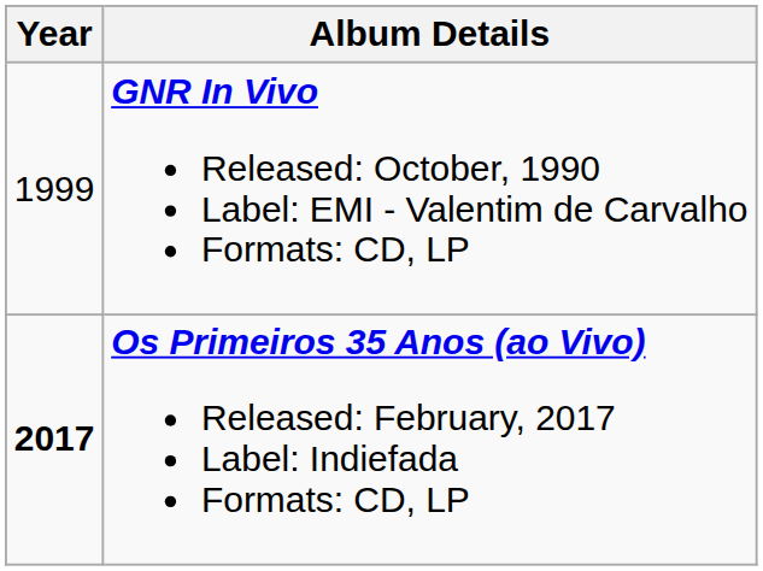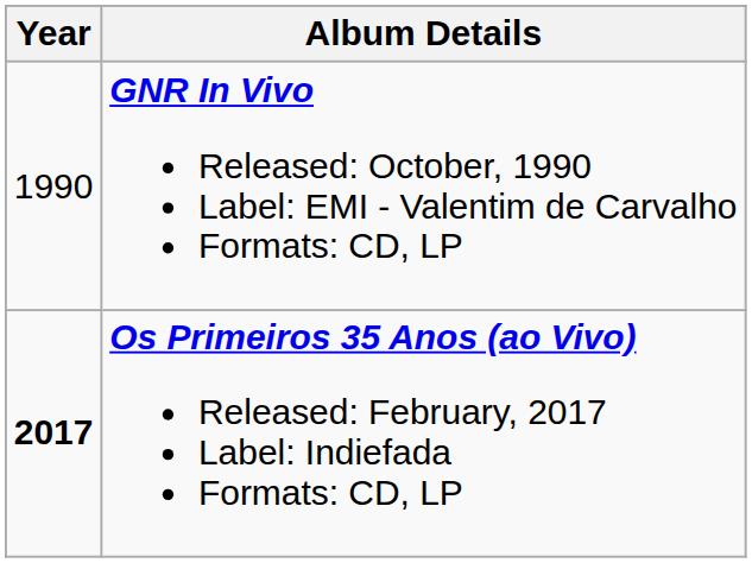row 2 | Year: 1999 -> 1990
